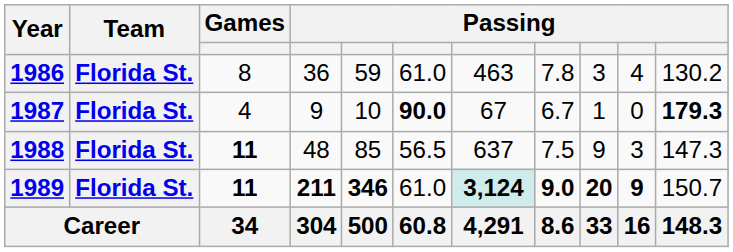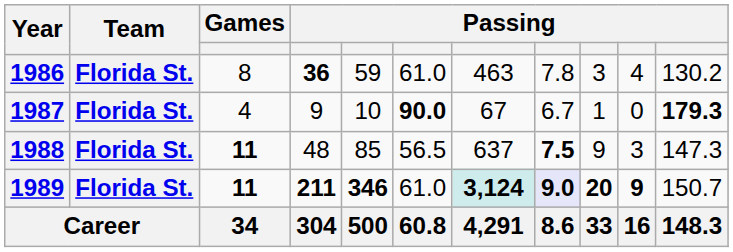1986 | column 4: normal -> bold
1988 | column 8: normal -> bold
1989 | column 8: no background -> lavender background
